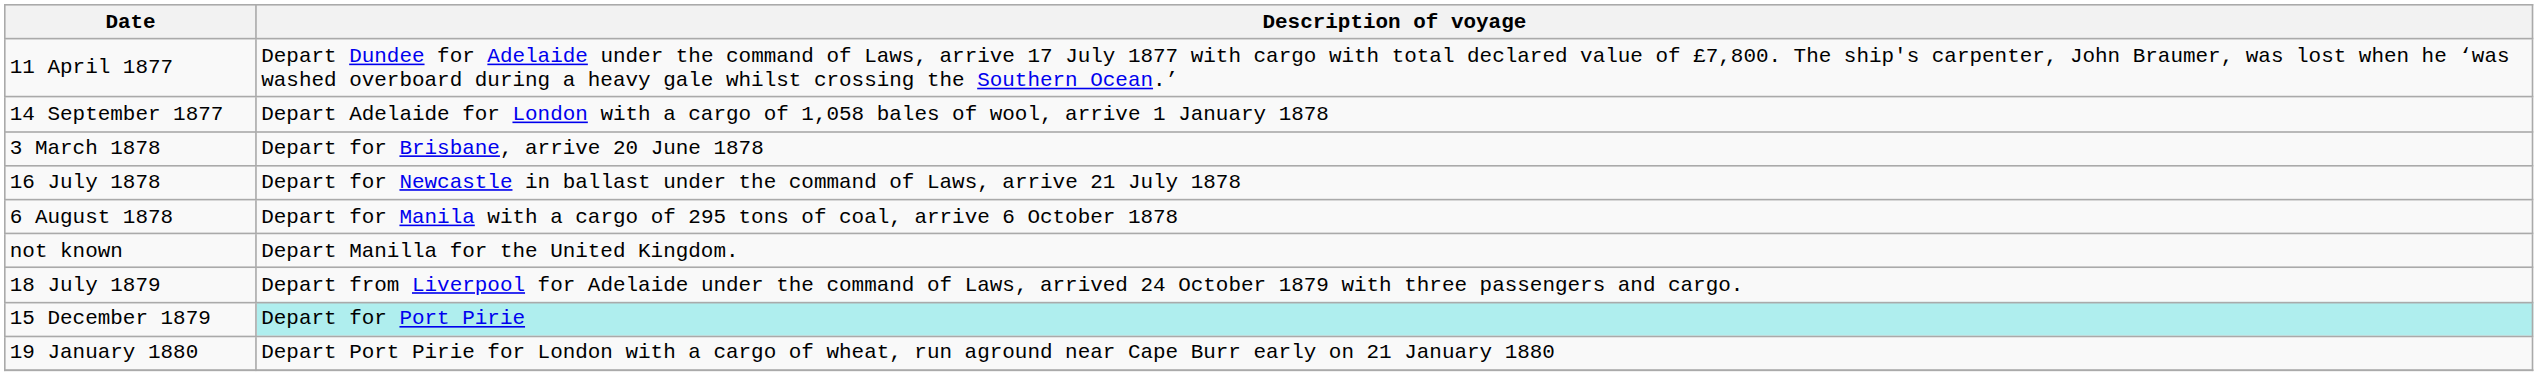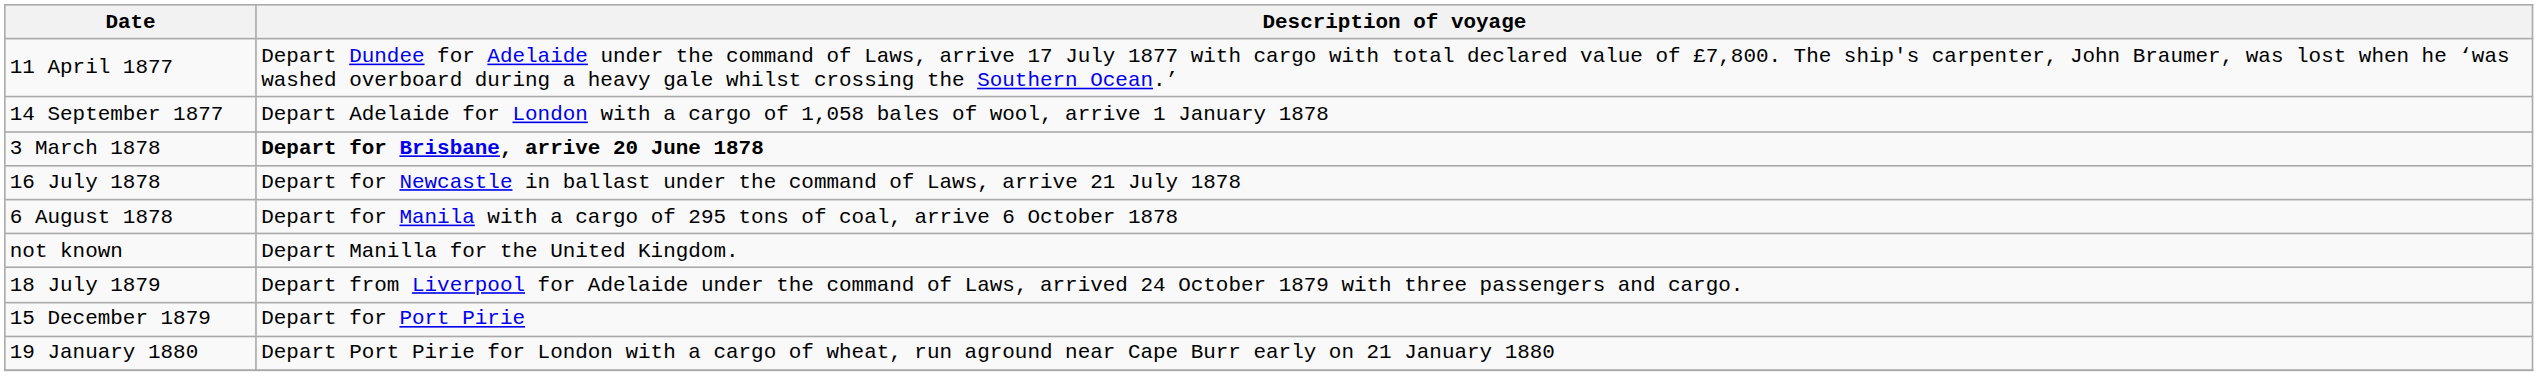3 March 1878 | Description of voyage: normal -> bold
15 December 1879 | Description of voyage: paleturquoise background -> no background
